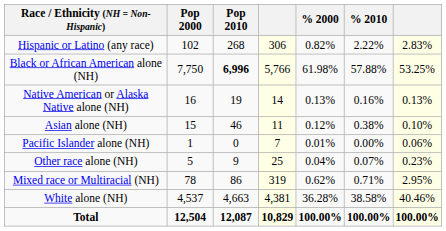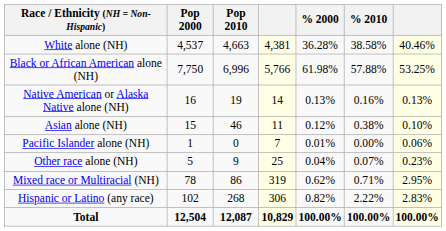rows swapped: White alone (NH) <-> Hispanic or Latino (any race)
Black or African American alone (NH) | Pop 2010: bold -> normal
